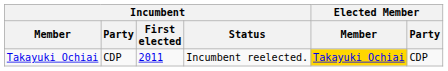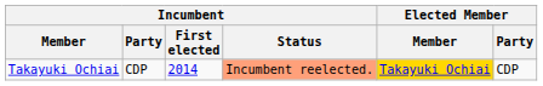row 3 | Incumbent / First elected: 2011 -> 2014
row 3 | Incumbent / Status: no background -> lightsalmon background
